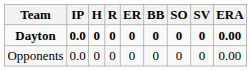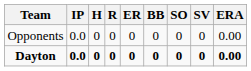rows swapped: Dayton <-> Opponents
